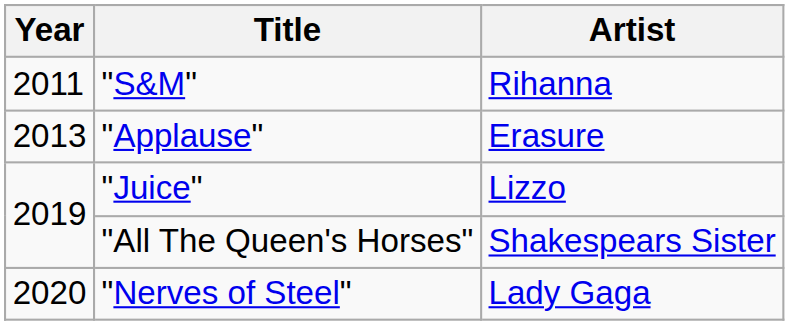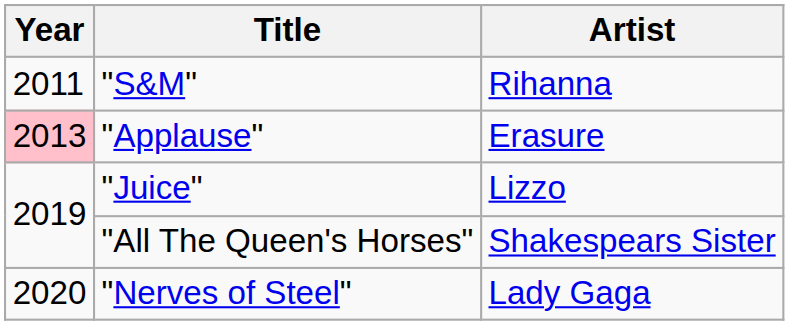"Applause" | Year: no background -> pink background
